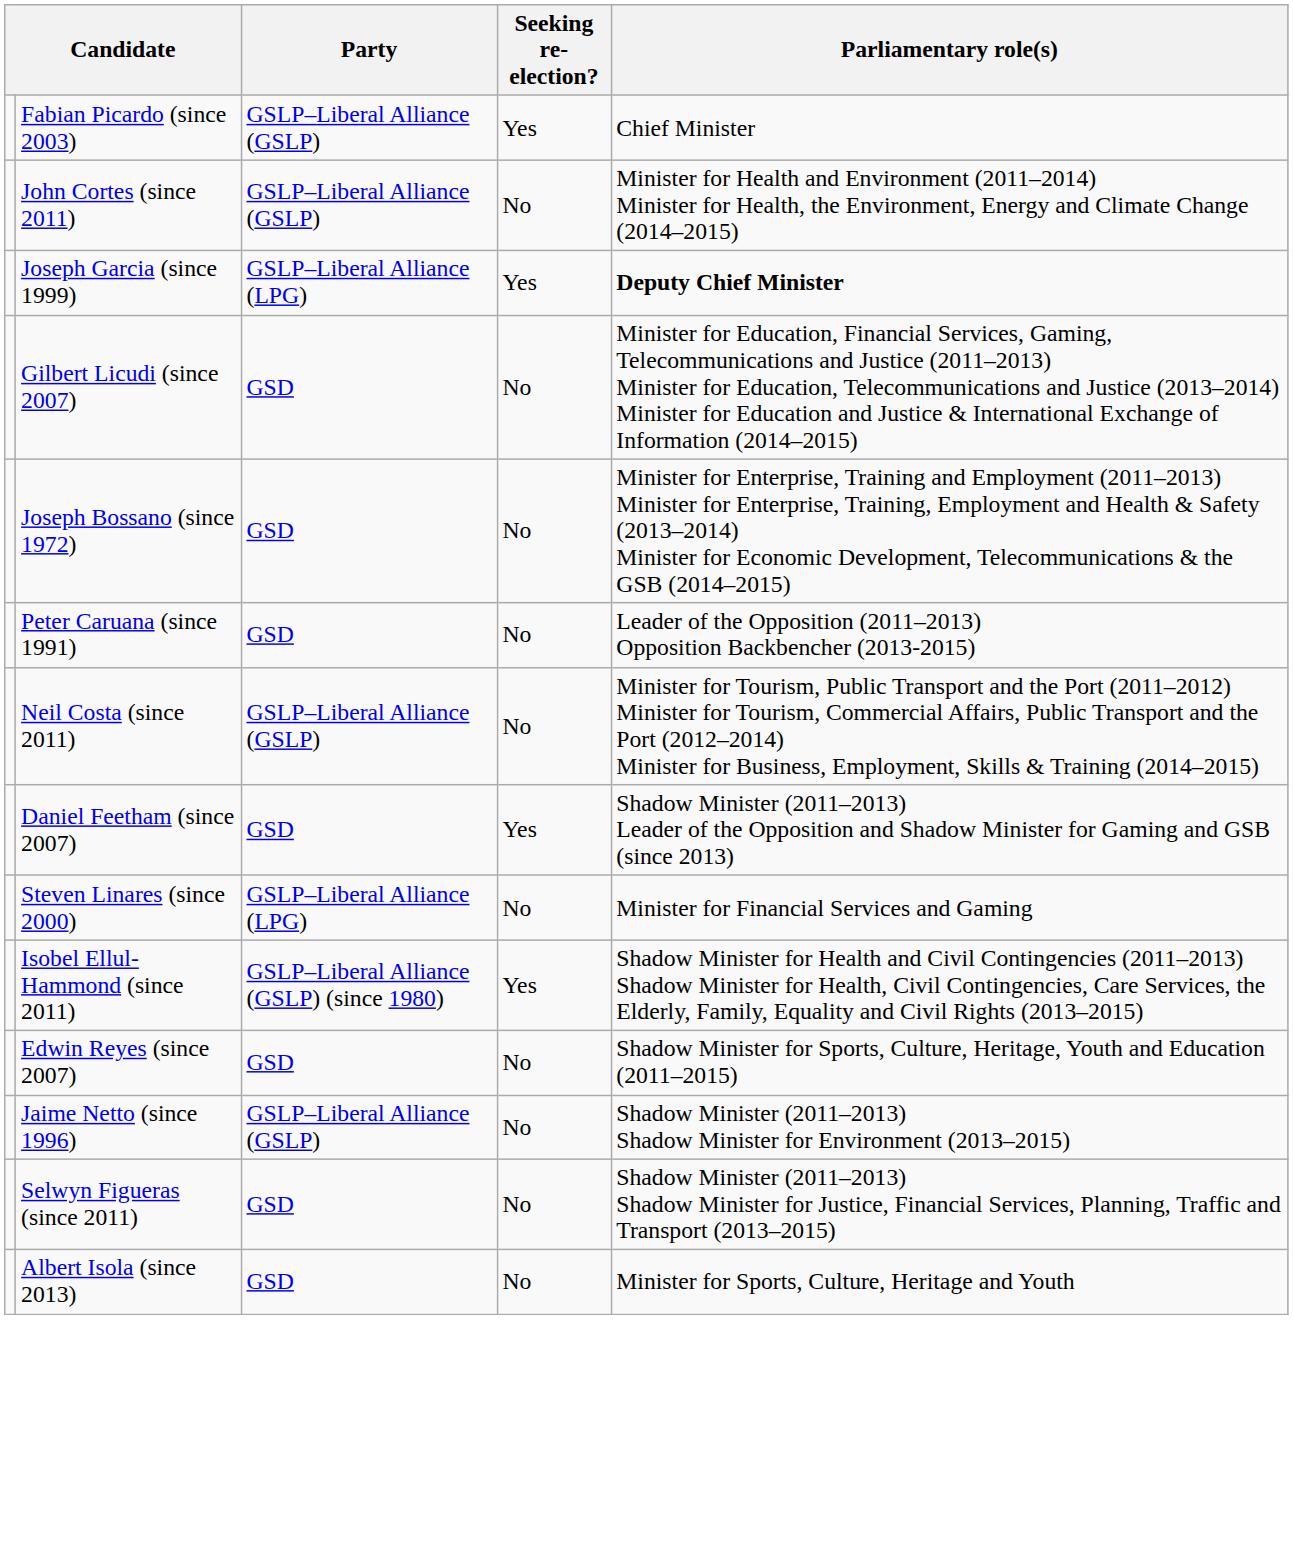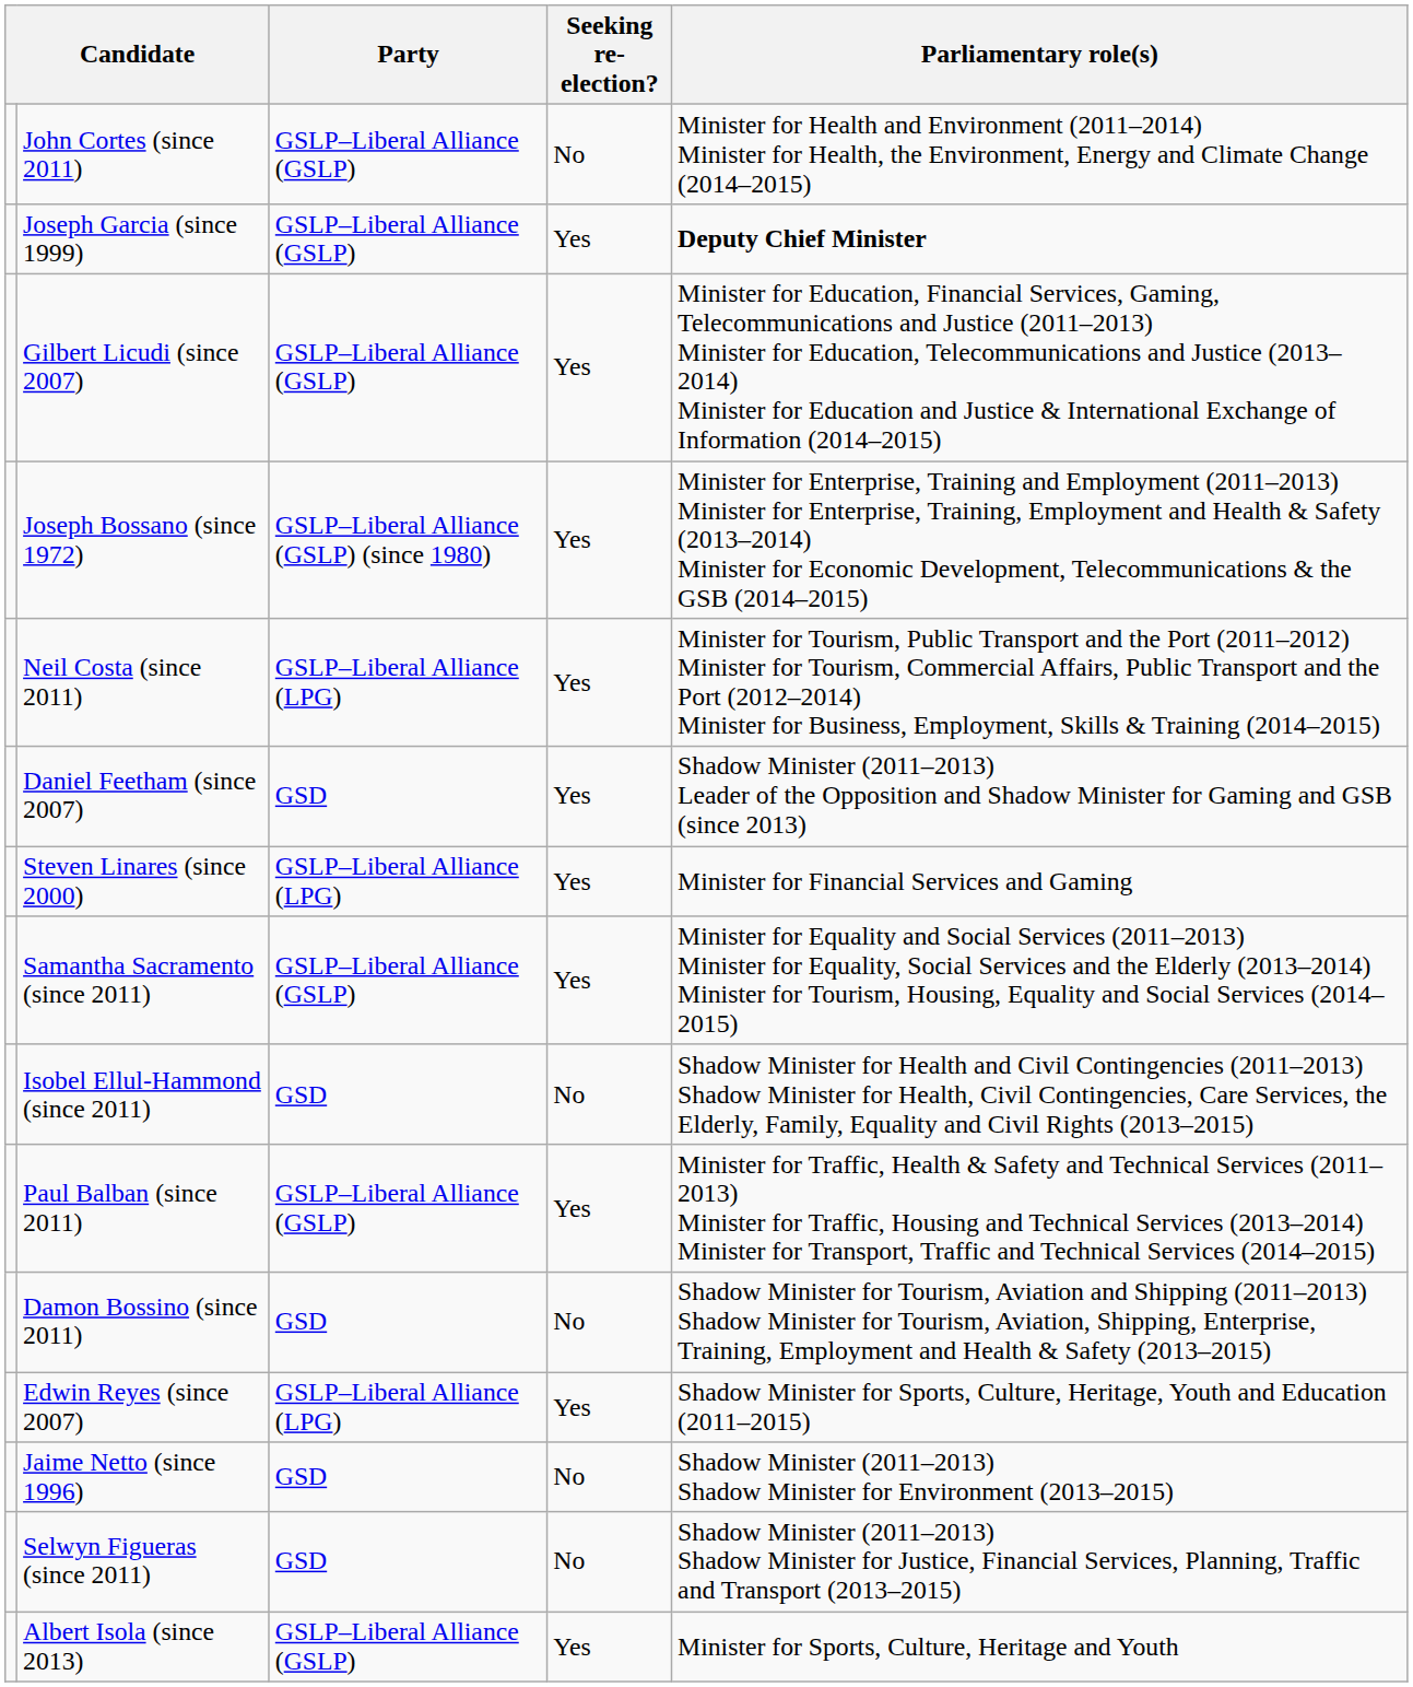- row: Fabian Picardo (since 2003) | GSLP–Liberal Alliance (GSLP) | Yes | Chief Minister
Joseph Garcia (since 1999) | Party: GSLP–Liberal Alliance (LPG) -> GSLP–Liberal Alliance (GSLP)
Gilbert Licudi (since 2007) | Party: GSD -> GSLP–Liberal Alliance (GSLP)
Gilbert Licudi (since 2007) | Seeking re-election?: No -> Yes
Joseph Bossano (since 1972) | Party: GSD -> GSLP–Liberal Alliance (GSLP) (since 1980)
Joseph Bossano (since 1972) | Seeking re-election?: No -> Yes
- row: Peter Caruana (since 1991) | GSD | No | Leader of the Opposition (2011–2013) Opposition Backbencher (2013-2015)
Neil Costa (since 2011) | Party: GSLP–Liberal Alliance (GSLP) -> GSLP–Liberal Alliance (LPG)
Neil Costa (since 2011) | Seeking re-election?: No -> Yes
Steven Linares (since 2000) | Seeking re-election?: No -> Yes
+ row: Samantha Sacramento (since 2011) | GSLP–Liberal Alliance (GSLP) | Yes | Minister for Equality and Social Services (2011–2013) Minister for Equality, Social Services and the Elderly (2013–2014) Minister for Tourism, Housing, Equality and Social Services (2014–2015)
Isobel Ellul-Hammond (since 2011) | Party: GSLP–Liberal Alliance (GSLP) (since 1980) -> GSD
Isobel Ellul-Hammond (since 2011) | Seeking re-election?: Yes -> No
+ row: Paul Balban (since 2011) | GSLP–Liberal Alliance (GSLP) | Yes | Minister for Traffic, Health & Safety and Technical Services (2011–2013) Minister for Traffic, Housing and Technical Services (2013–2014) Minister for Transport, Traffic and Technical Services (2014–2015)
+ row: Damon Bossino (since 2011) | GSD | No | Shadow Minister for Tourism, Aviation and Shipping (2011–2013) Shadow Minister for Tourism, Aviation, Shipping, Enterprise, Training, Employment and Health & Safety (2013–2015)
Edwin Reyes (since 2007) | Party: GSD -> GSLP–Liberal Alliance (LPG)
Edwin Reyes (since 2007) | Seeking re-election?: No -> Yes
Jaime Netto (since 1996) | Party: GSLP–Liberal Alliance (GSLP) -> GSD
Albert Isola (since 2013) | Party: GSD -> GSLP–Liberal Alliance (GSLP)
Albert Isola (since 2013) | Seeking re-election?: No -> Yes
